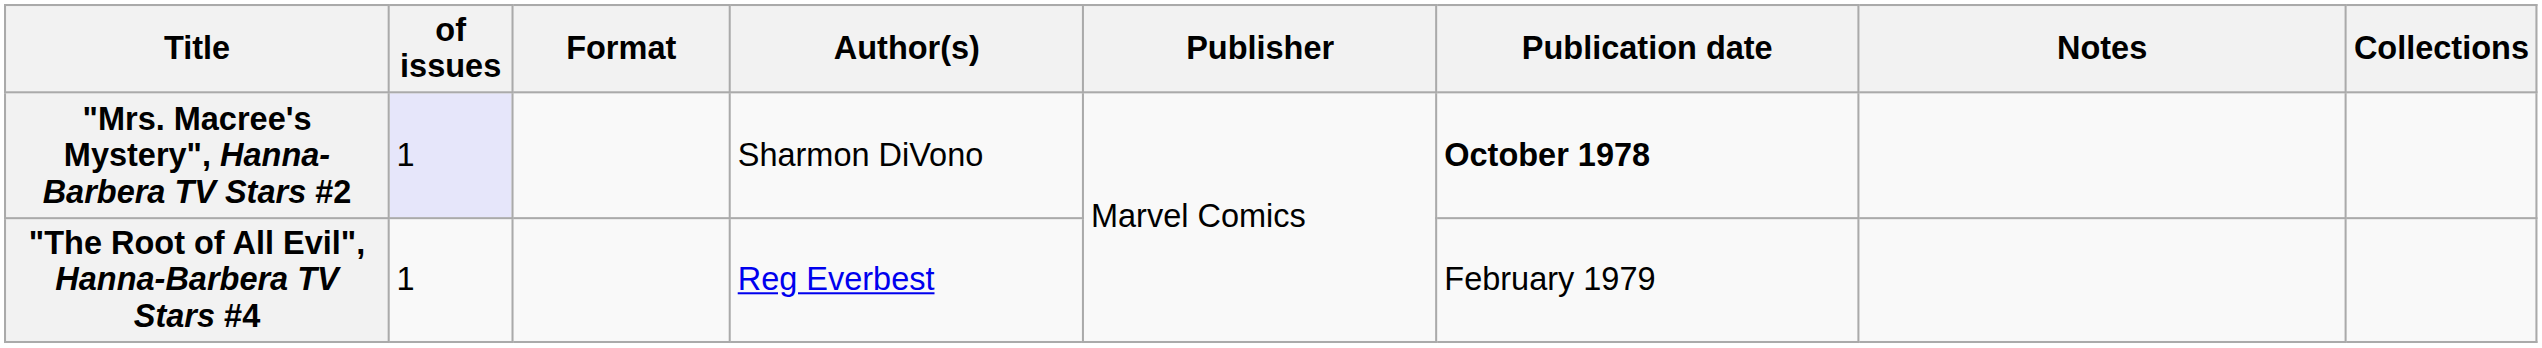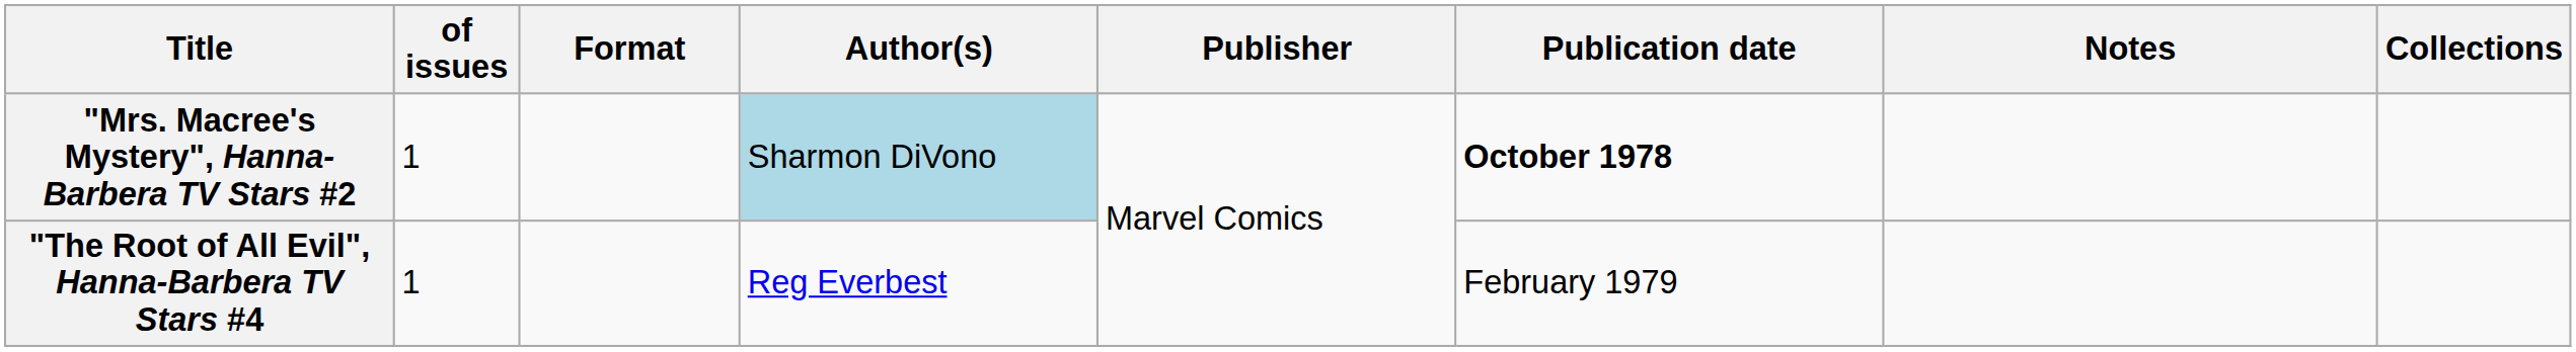"Mrs. Macree's Mystery", Hanna-Barbera TV Stars #2 | of issues: lavender background -> no background
"Mrs. Macree's Mystery", Hanna-Barbera TV Stars #2 | Author(s): no background -> lightblue background
